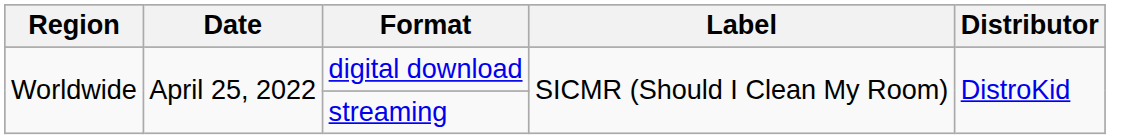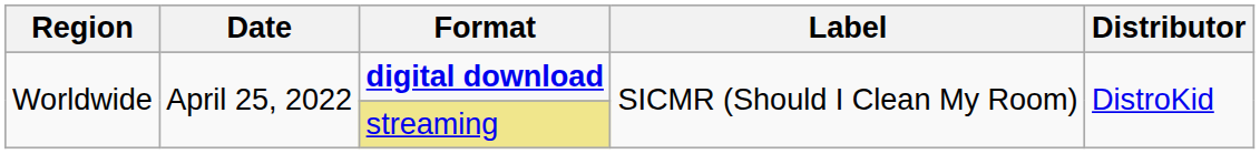digital download | Format: normal -> bold
streaming | Format: no background -> khaki background
